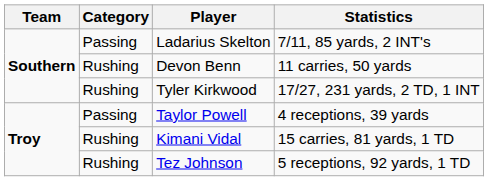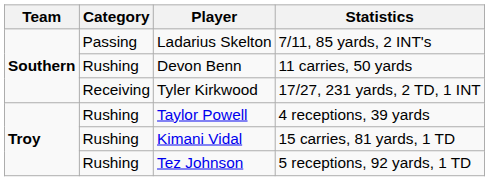Tyler Kirkwood | Category: Rushing -> Receiving
Taylor Powell | Category: Passing -> Rushing
